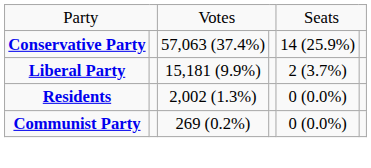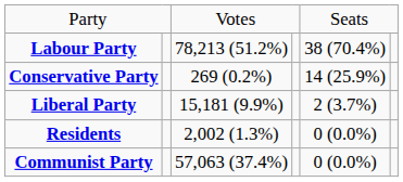+ row: Labour Party | 78,213 (51.2%) | 38 (70.4%)
Conservative Party | column 3: 57,063 (37.4%) -> 269 (0.2%)
Communist Party | column 3: 269 (0.2%) -> 57,063 (37.4%)
